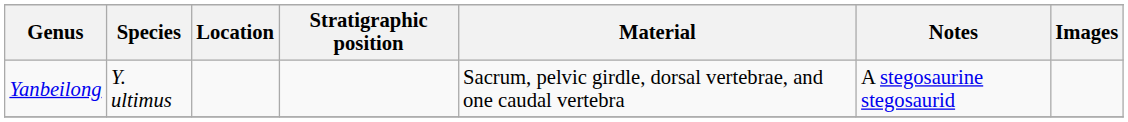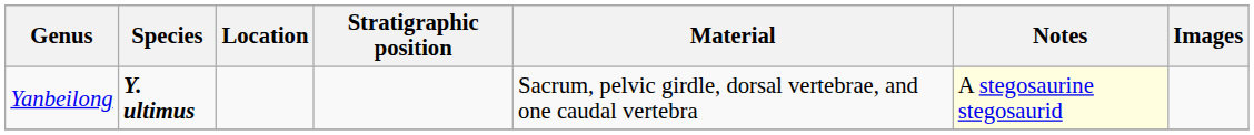Yanbeilong | Species: normal -> bold
Yanbeilong | Notes: no background -> lightyellow background
